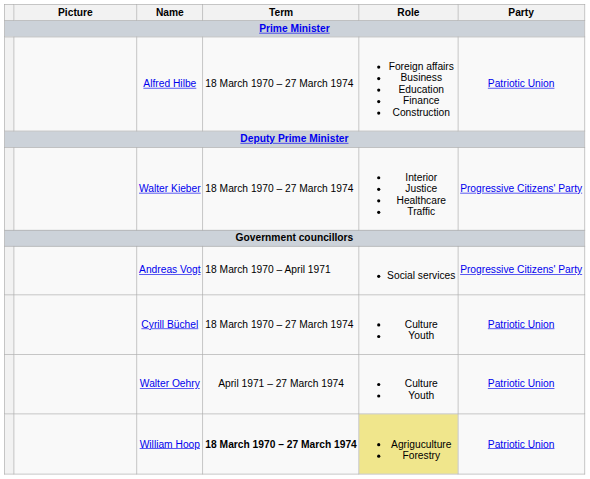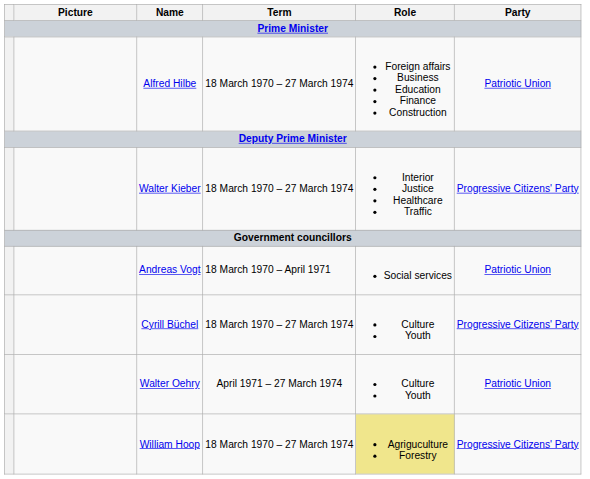Andreas Vogt | Party: Progressive Citizens' Party -> Patriotic Union
Cyrill Büchel | Party: Patriotic Union -> Progressive Citizens' Party
William Hoop | Term: bold -> normal
William Hoop | Party: Patriotic Union -> Progressive Citizens' Party
